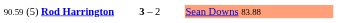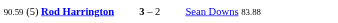90.59 (5) Rod Harrington | column 3: lightsalmon background -> no background
